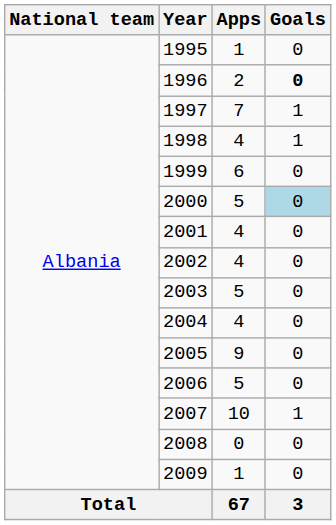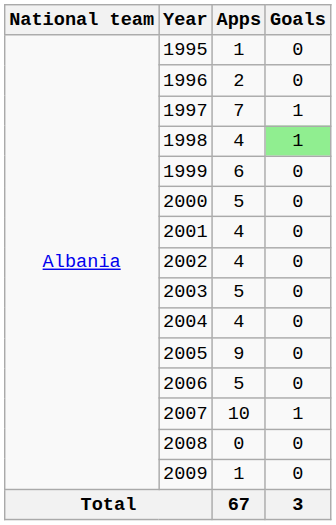1996 | Goals: bold -> normal
1998 | Goals: no background -> lightgreen background
2000 | Goals: lightblue background -> no background
